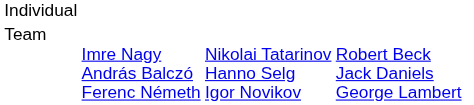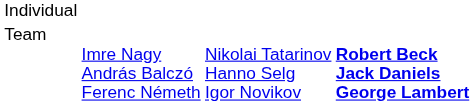Team | column 4: normal -> bold
